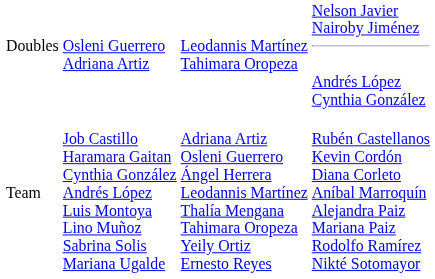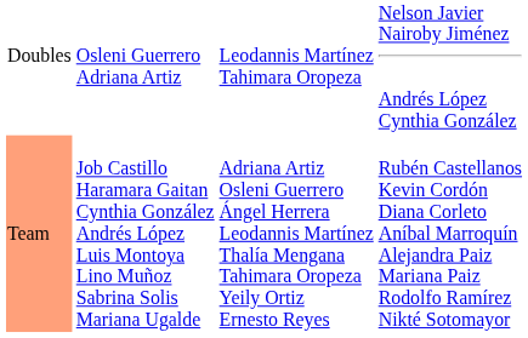Team | column 1: no background -> lightsalmon background
